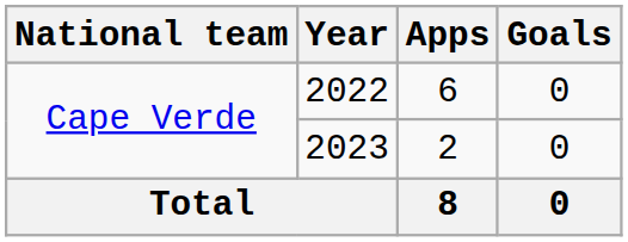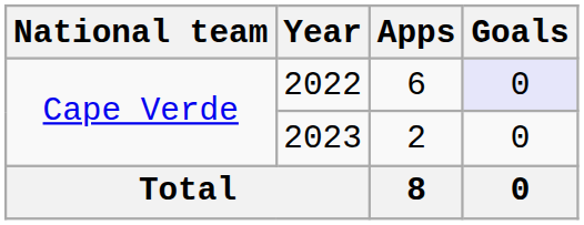2022 | Goals: no background -> lavender background
